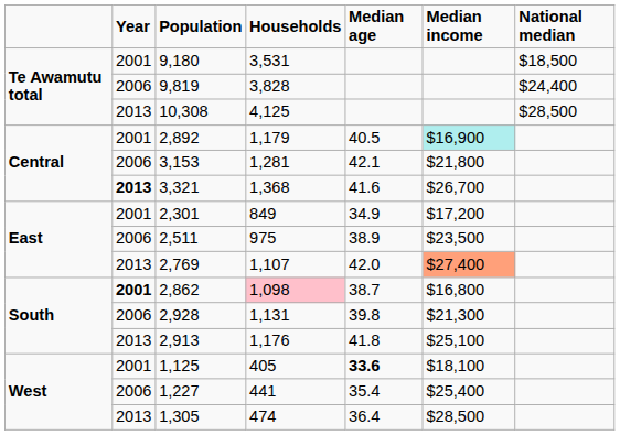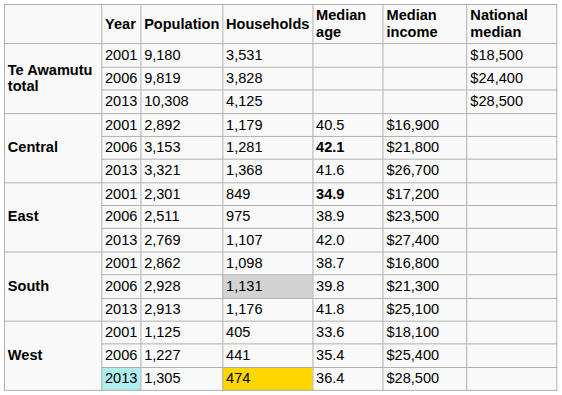2,892 | Median income: paleturquoise background -> no background
3,153 | Median age: normal -> bold
3,321 | Year: bold -> normal
2,301 | Median age: normal -> bold
2,769 | Median income: lightsalmon background -> no background
2,862 | Year: bold -> normal
2,862 | Households: pink background -> no background
2,928 | Households: no background -> lightgrey background
1,125 | Median age: bold -> normal
1,305 | Year: no background -> paleturquoise background
1,305 | Households: no background -> gold background
